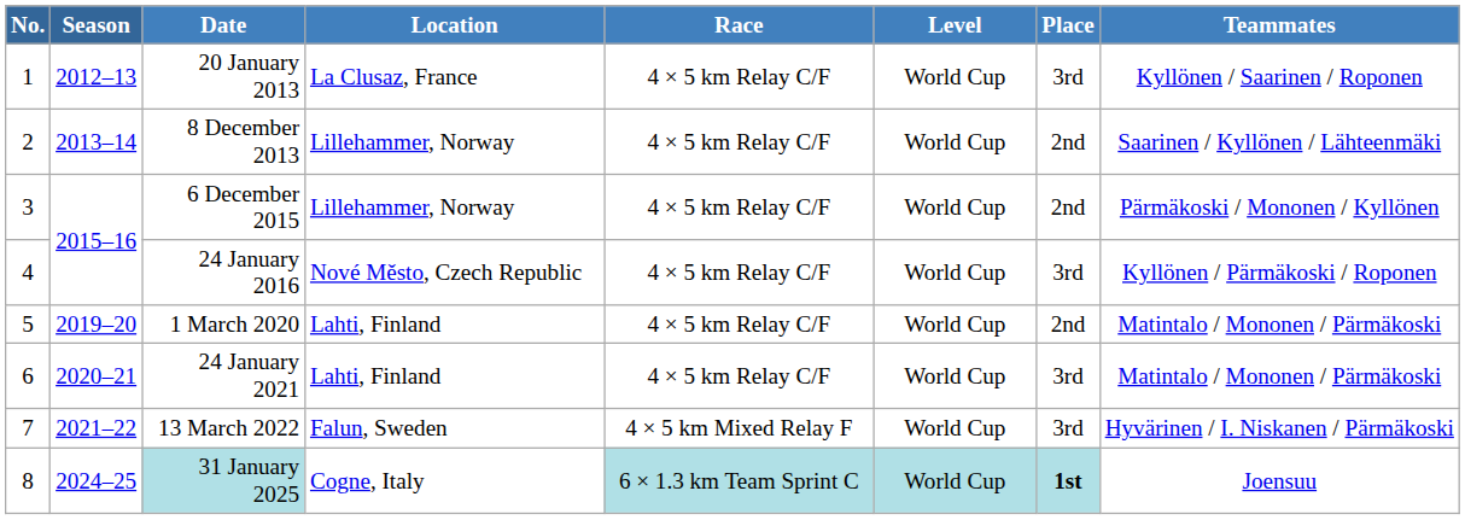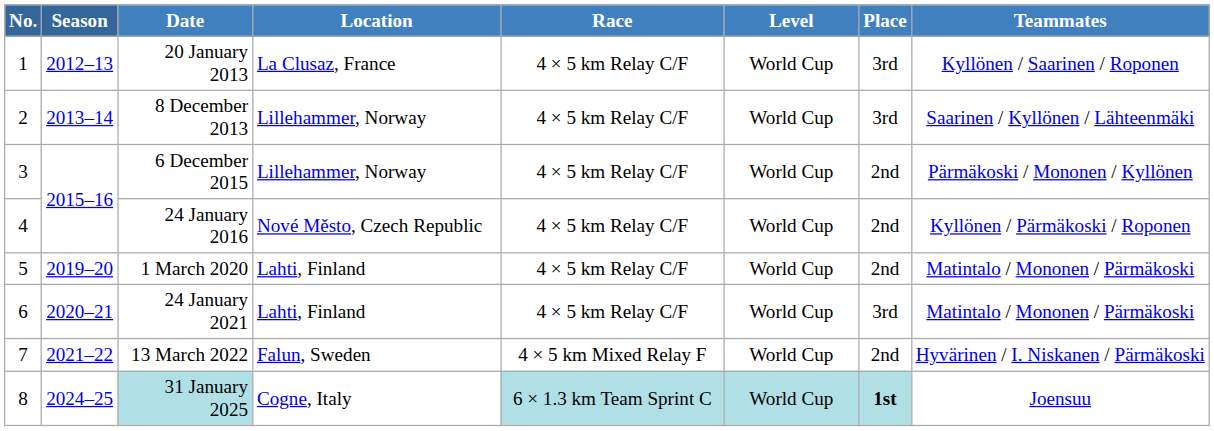8 December 2013 | Place: 2nd -> 3rd
24 January 2016 | Place: 3rd -> 2nd
13 March 2022 | Place: 3rd -> 2nd
